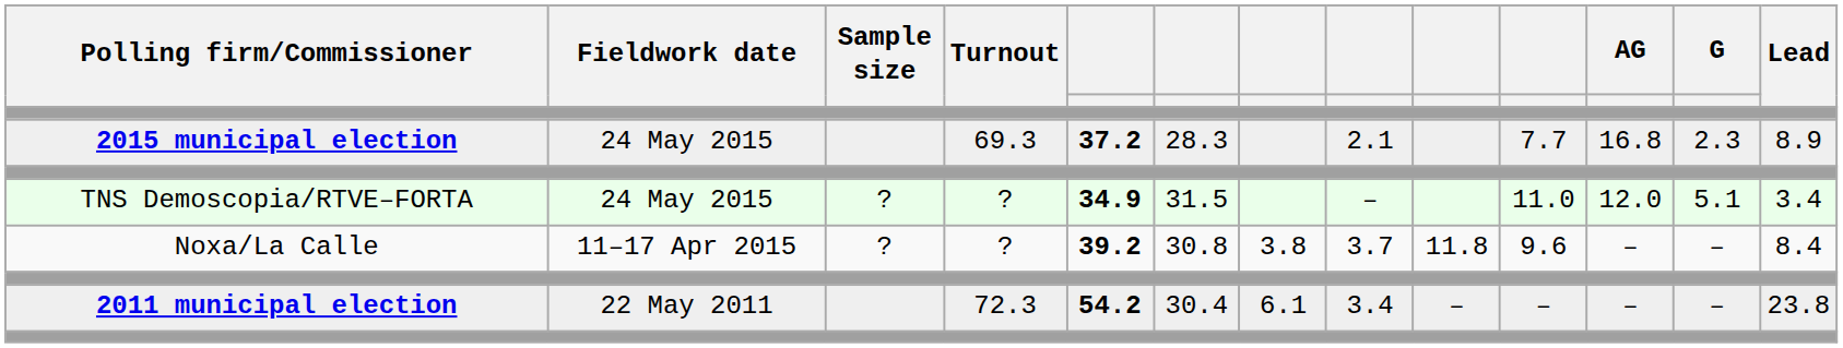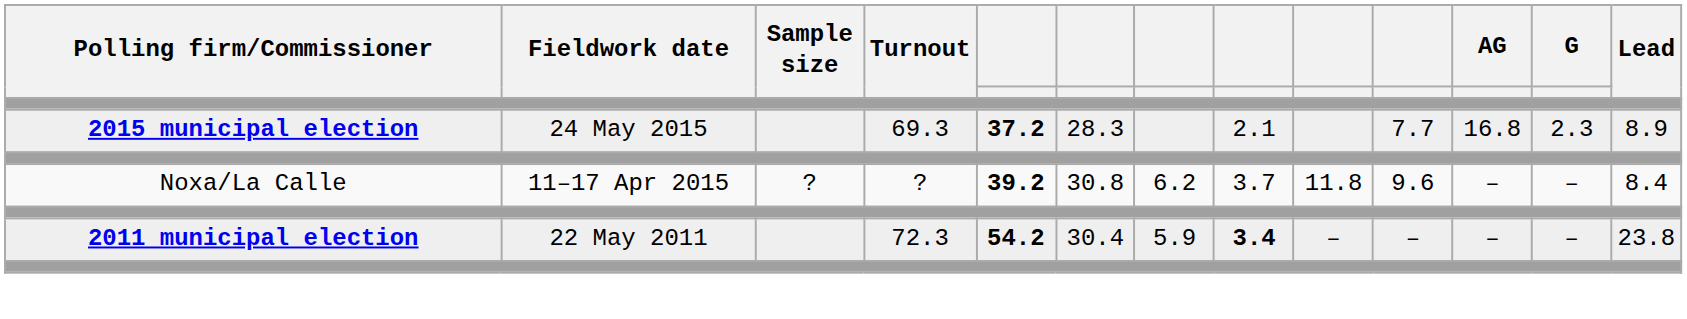- row: TNS Demoscopia/RTVE–FORTA | 24 May 2015 | ? | ? | 34.9 | 31.5 | – | 11.0 | 12.0 | 5.1 | 3.4
Noxa/La Calle | column 7: 3.8 -> 6.2
2011 municipal election | column 7: 6.1 -> 5.9
2011 municipal election | column 8: normal -> bold
